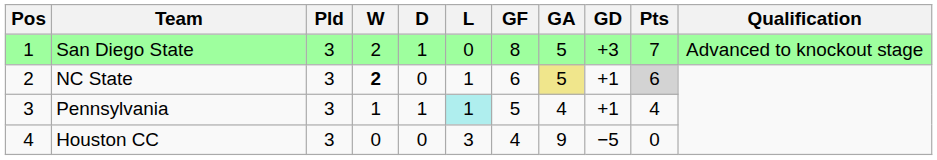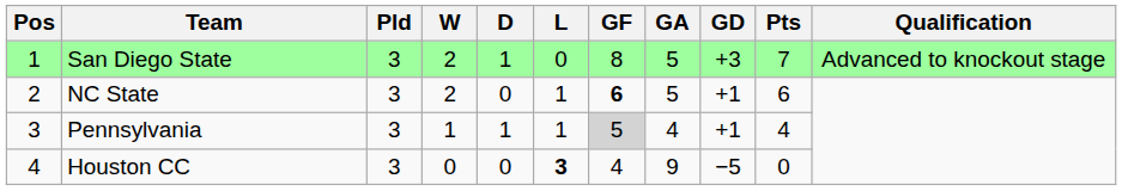NC State | W: bold -> normal
NC State | GF: normal -> bold
NC State | GA: khaki background -> no background
NC State | Pts: lightgrey background -> no background
Pennsylvania | L: paleturquoise background -> no background
Pennsylvania | GF: no background -> lightgrey background
Houston CC | L: normal -> bold
